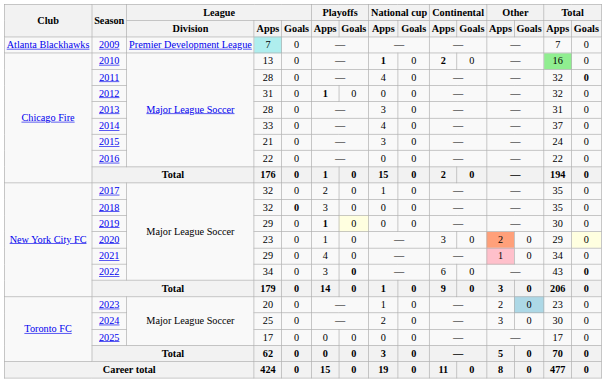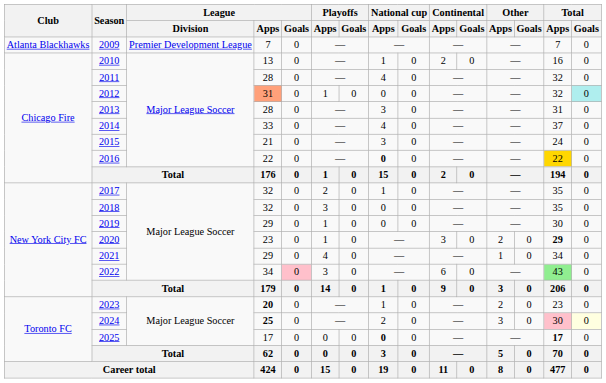2009 | League / Apps: paleturquoise background -> no background
2010 | National cup / Apps: bold -> normal
2010 | Continental / Apps: bold -> normal
2010 | Total / Apps: lightgreen background -> no background
2011 | Total / Goals: bold -> normal
2012 | League / Apps: no background -> lightsalmon background
2012 | Playoffs / Apps: bold -> normal
2012 | Total / Goals: no background -> paleturquoise background
2016 | National cup / Apps: normal -> bold
2016 | Total / Apps: no background -> gold background
2018 | League / Goals: bold -> normal
2019 | Playoffs / Apps: bold -> normal
2019 | Playoffs / Goals: lightyellow background -> no background
2020 | Other / Apps: lightsalmon background -> no background
2020 | Total / Apps: normal -> bold
2020 | Total / Goals: lightyellow background -> no background
2021 | Other / Apps: pink background -> no background
2022 | League / Goals: no background -> pink background
2022 | Playoffs / Goals: bold -> normal
2022 | Total / Apps: no background -> lightgreen background
2022 | Total / Goals: bold -> normal
2023 | League / Apps: normal -> bold
2023 | Other / Goals: lightblue background -> no background
2024 | League / Apps: normal -> bold
2024 | Total / Apps: no background -> pink background
2024 | Total / Goals: no background -> lightyellow background
2025 | National cup / Apps: normal -> bold
2025 | Total / Apps: normal -> bold
